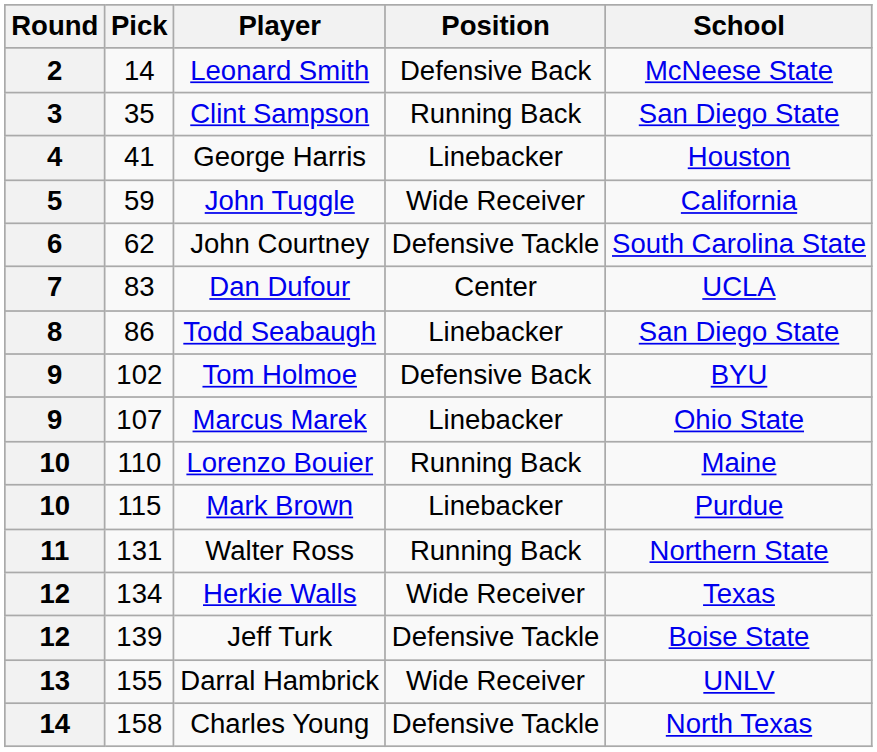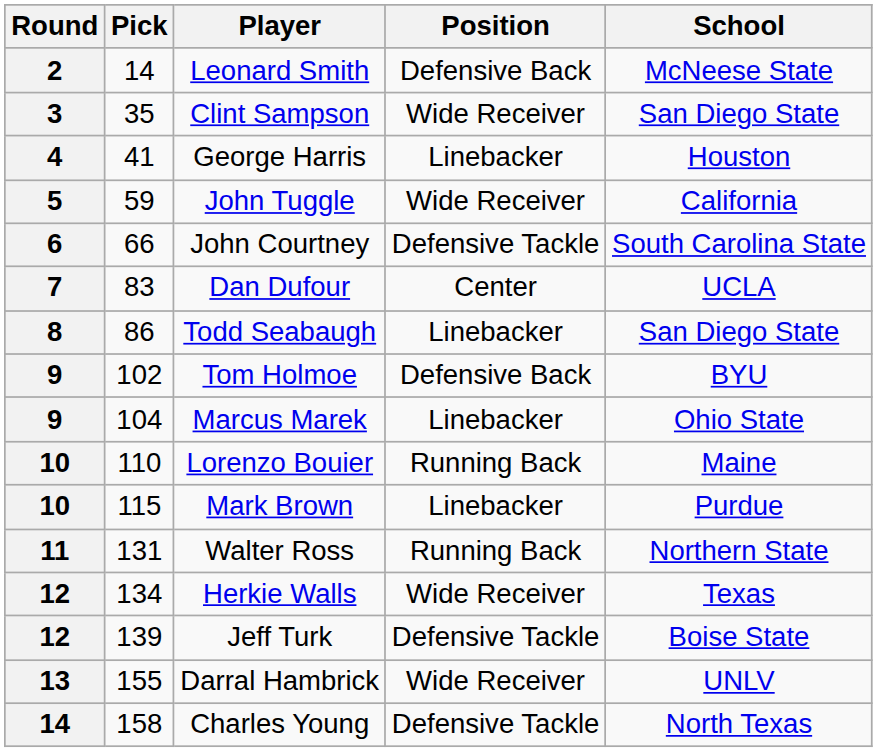Clint Sampson | Position: Running Back -> Wide Receiver
John Courtney | Pick: 62 -> 66
Marcus Marek | Pick: 107 -> 104
